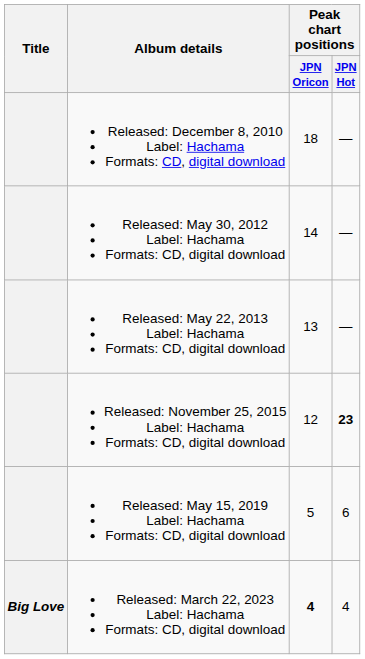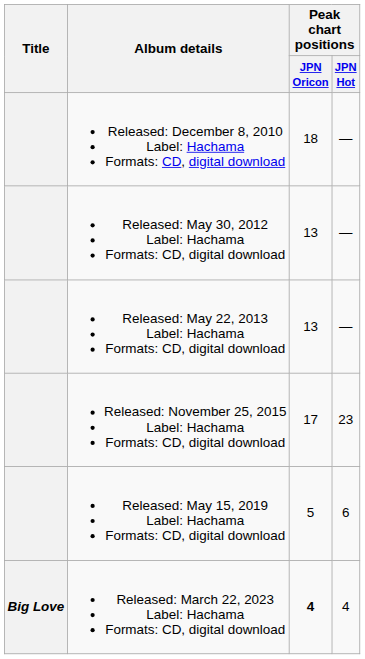row 4 | Peak chart positions / JPN Oricon: 14 -> 13
row 6 | Peak chart positions / JPN Oricon: 12 -> 17
row 6 | Peak chart positions / JPN Hot: bold -> normal
